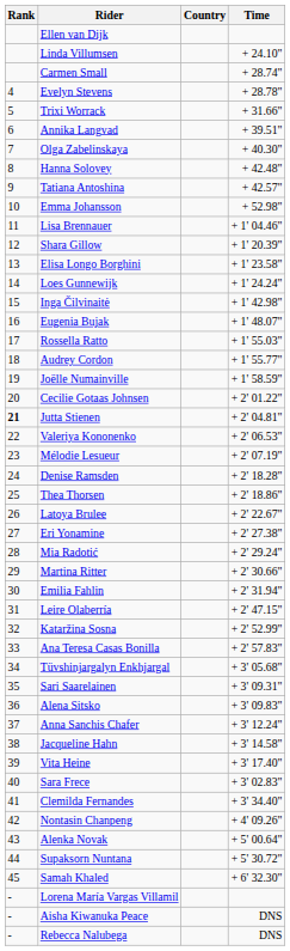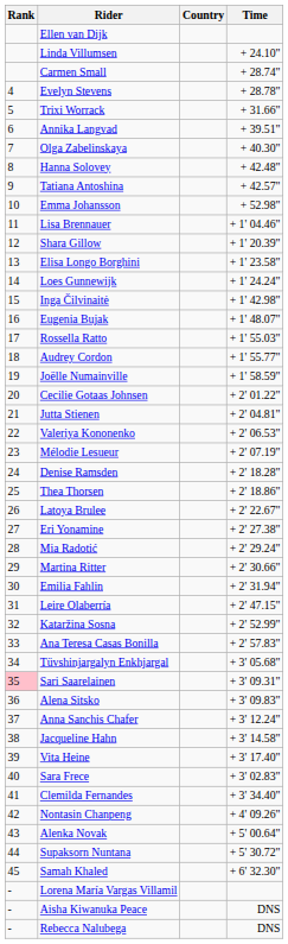Jutta Stienen | Rank: bold -> normal
Sari Saarelainen | Rank: no background -> pink background
